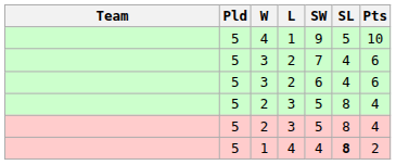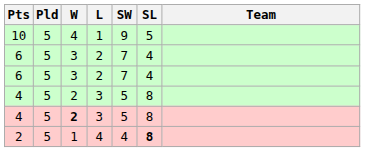columns swapped: Team <-> Pts
row 4 | SW: 6 -> 7
row 6 | W: normal -> bold
